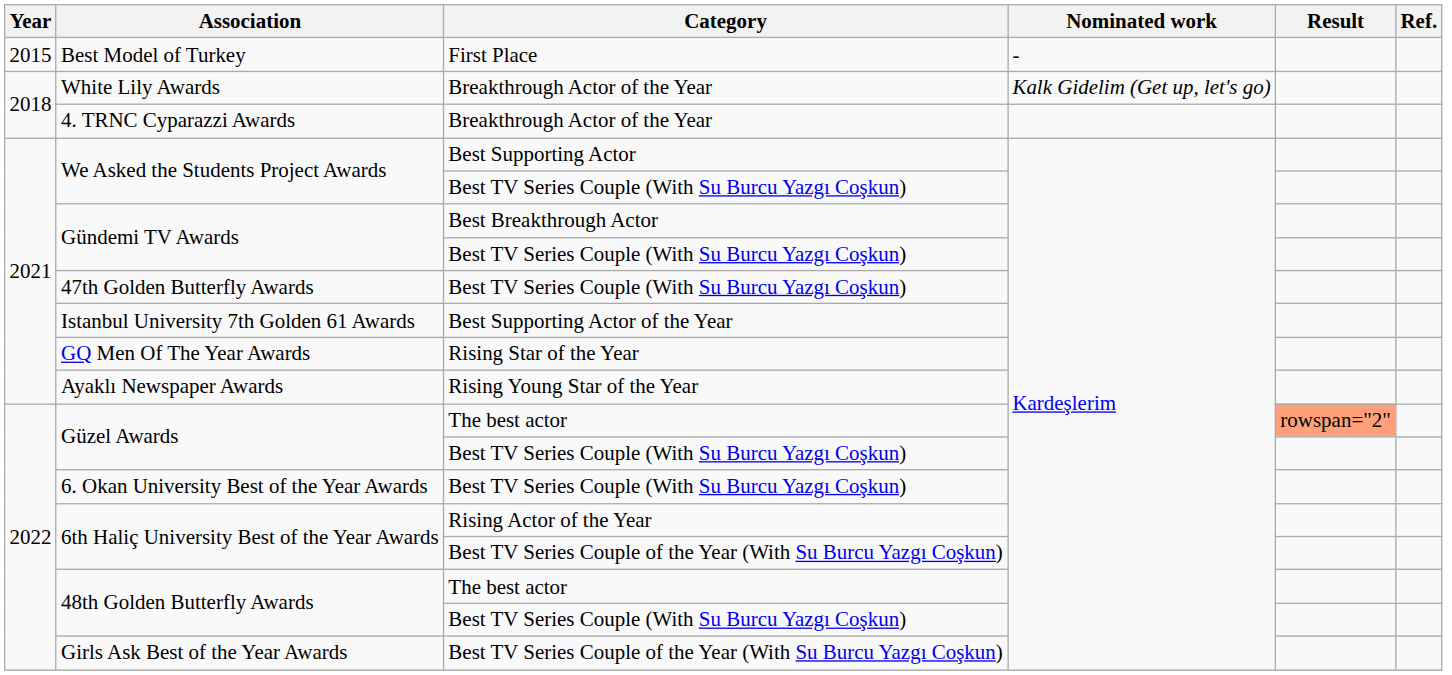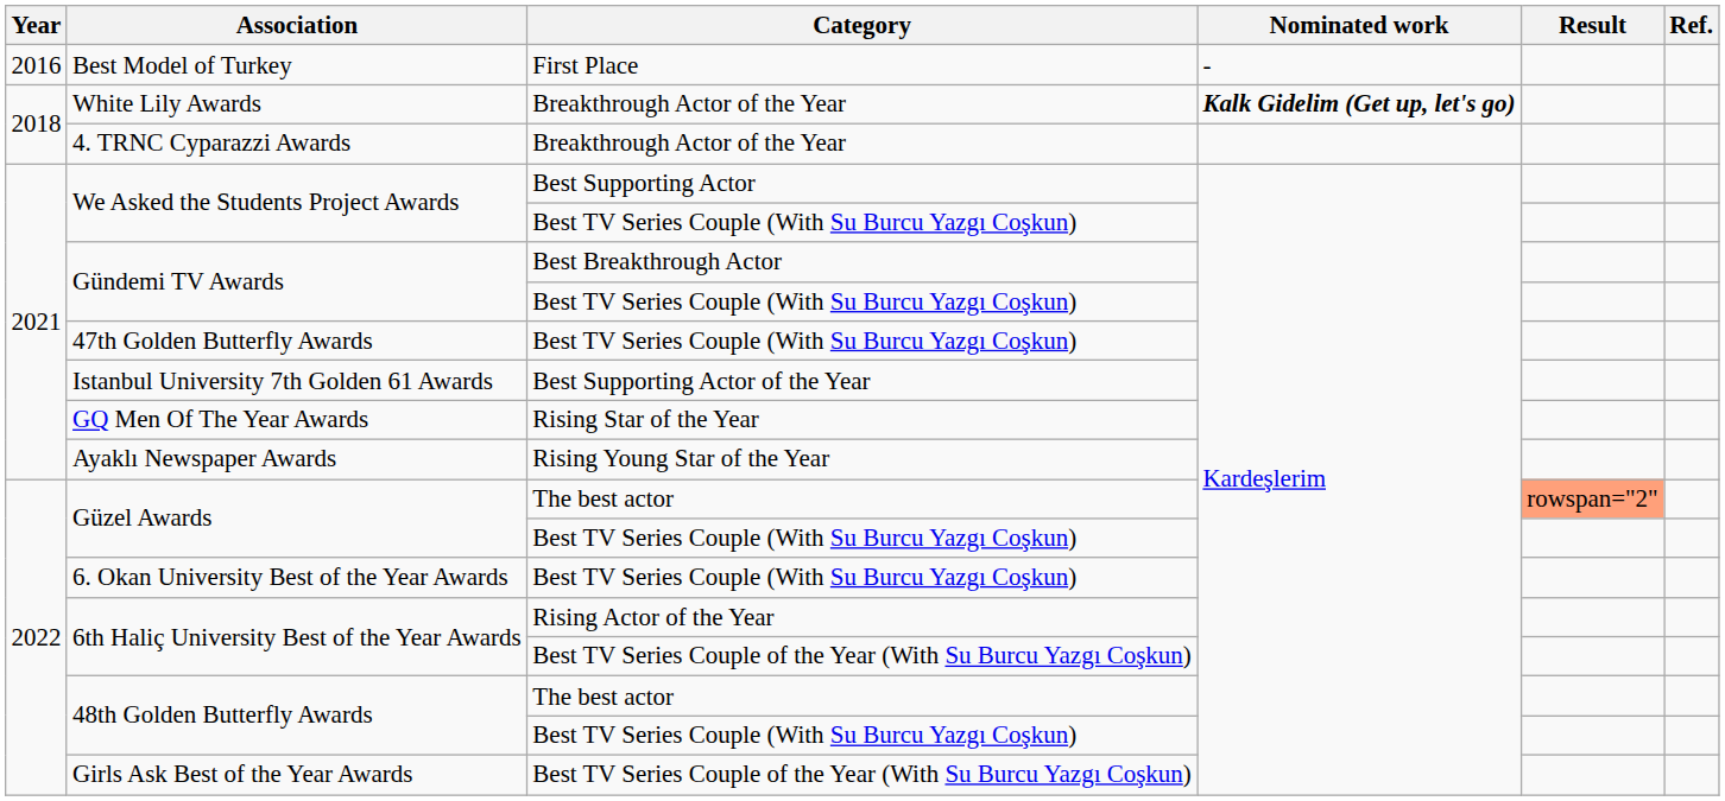Best Model of Turkey | Year: 2015 -> 2016
White Lily Awards | Nominated work: normal -> bold
